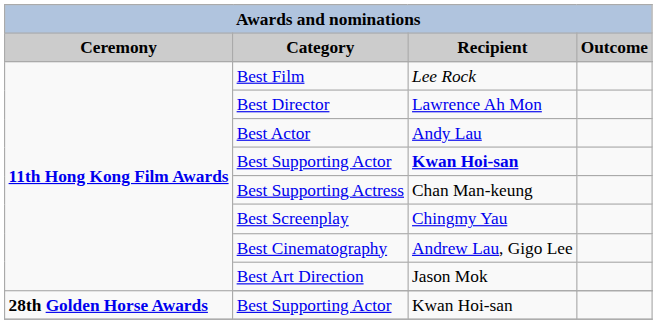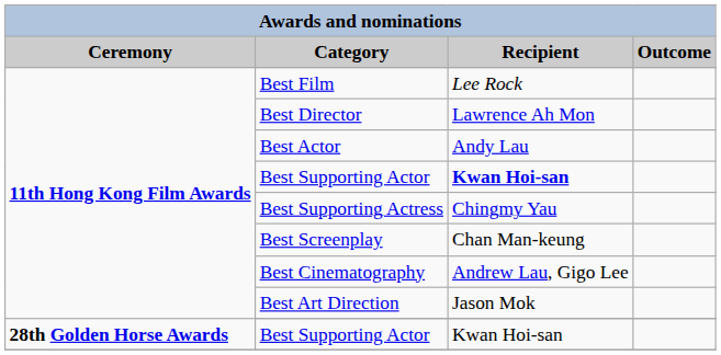Best Supporting Actress | Recipient: Chan Man-keung -> Chingmy Yau
Best Screenplay | Recipient: Chingmy Yau -> Chan Man-keung
